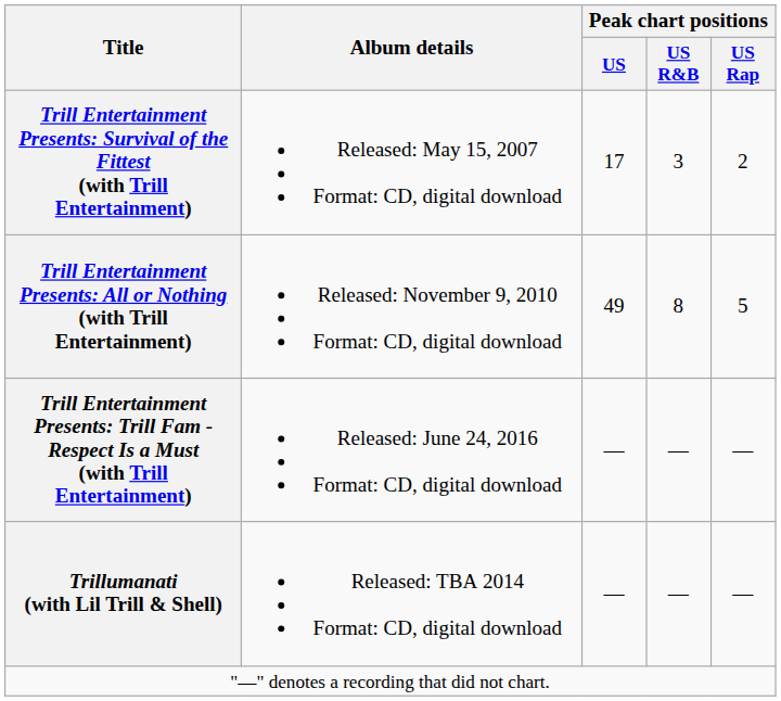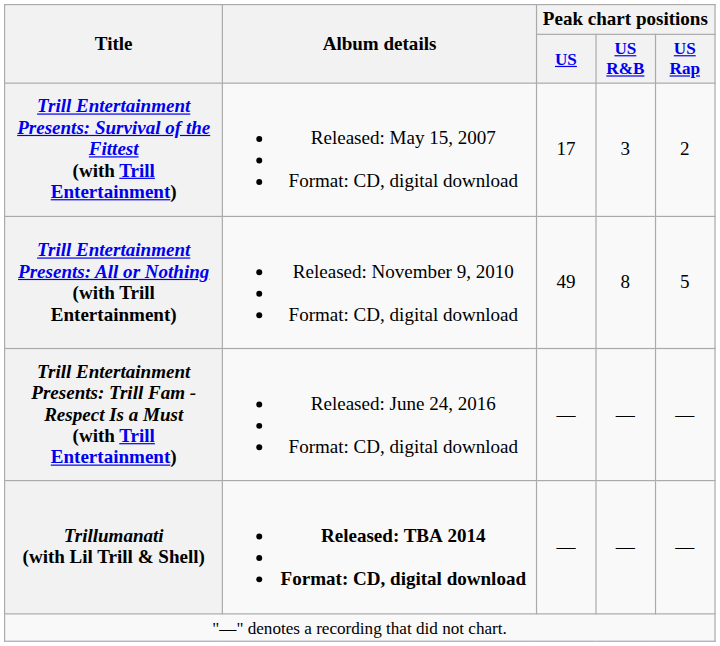Trillumanati (with Lil Trill & Shell) | Album details: normal -> bold
